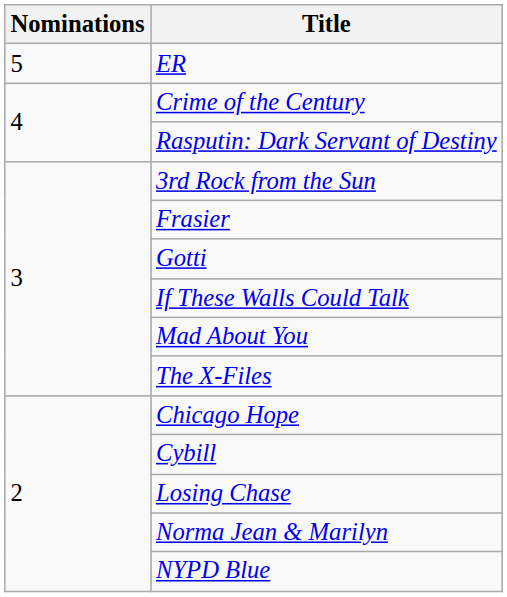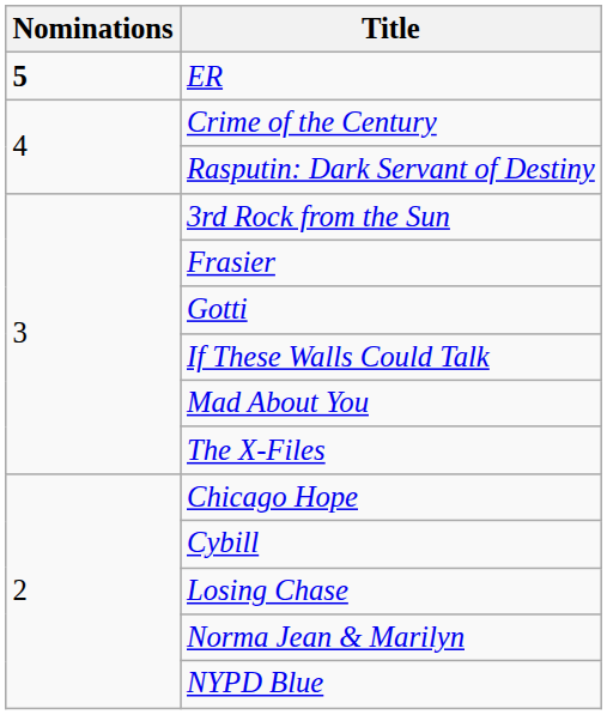ER | Nominations: normal -> bold
